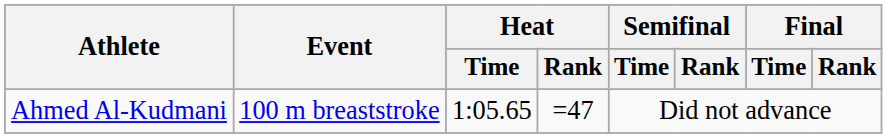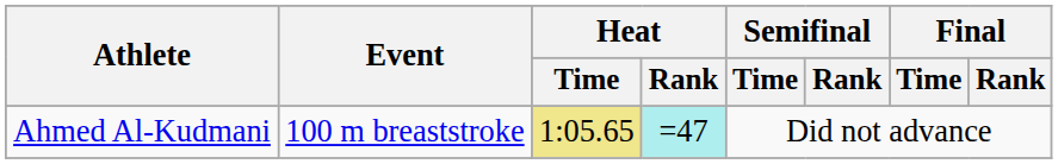Ahmed Al-Kudmani | Heat / Time: no background -> khaki background
Ahmed Al-Kudmani | Heat / Rank: no background -> paleturquoise background
